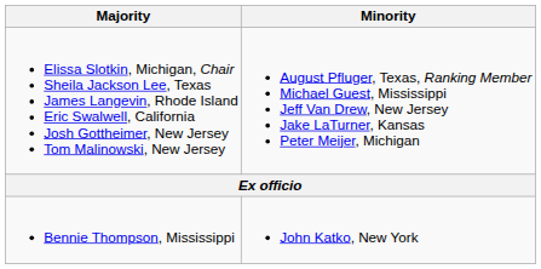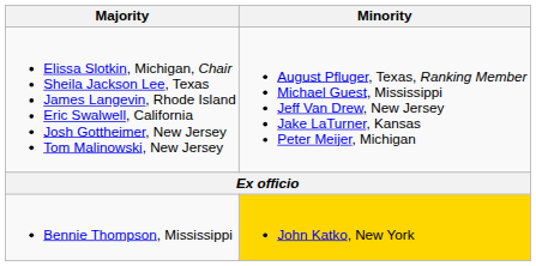Bennie Thompson, Mississippi | Minority: no background -> gold background
